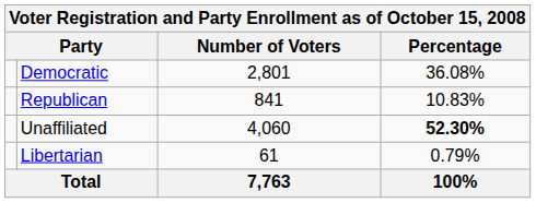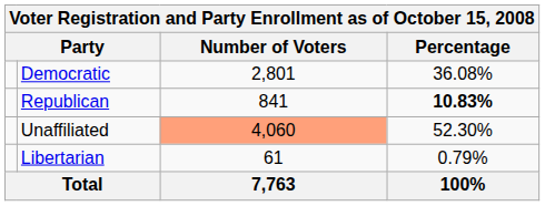Republican | Percentage: normal -> bold
Unaffiliated | Number of Voters: no background -> lightsalmon background
Unaffiliated | Percentage: bold -> normal
